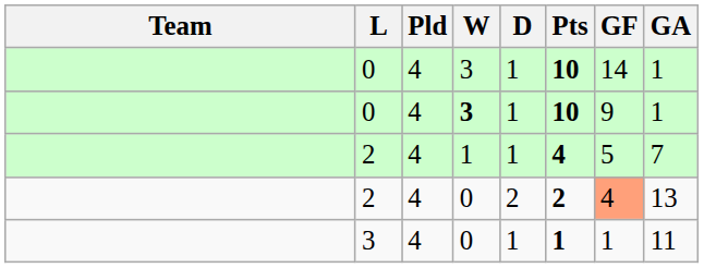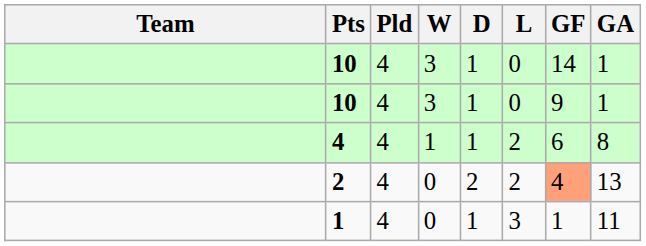columns swapped: Pts <-> L
row 3 | W: bold -> normal
row 4 | GF: 5 -> 6
row 4 | GA: 7 -> 8
